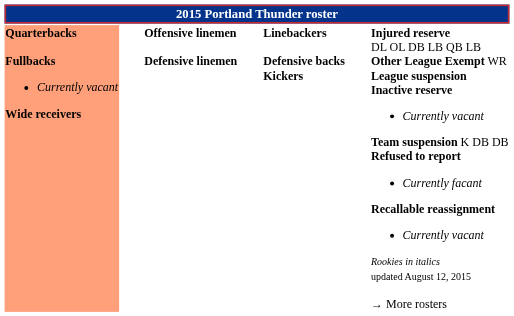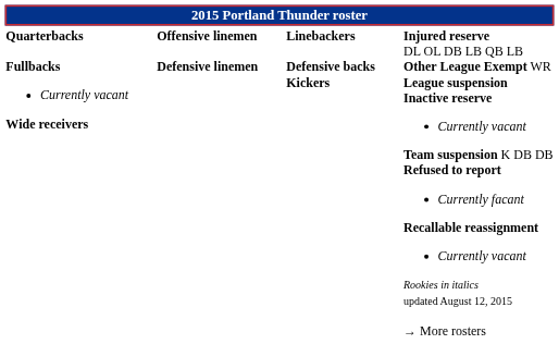Quarterbacks Fullbacks Currently vacant Wide receivers | column 1: lightsalmon background -> no background
